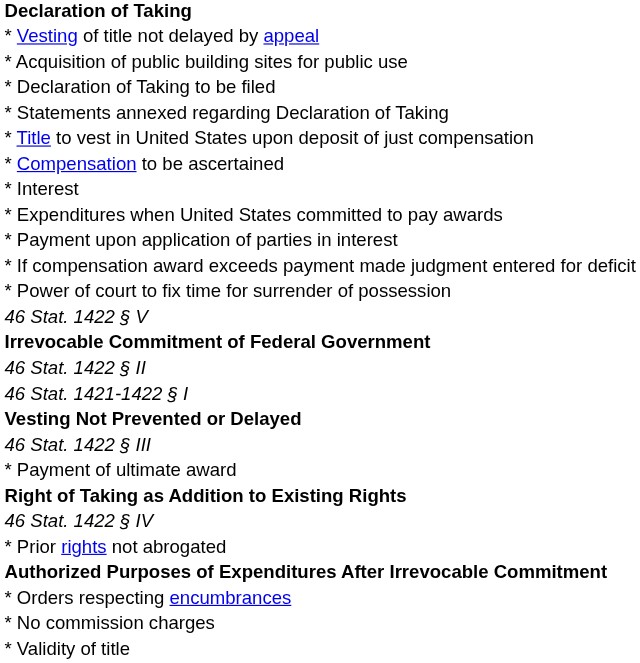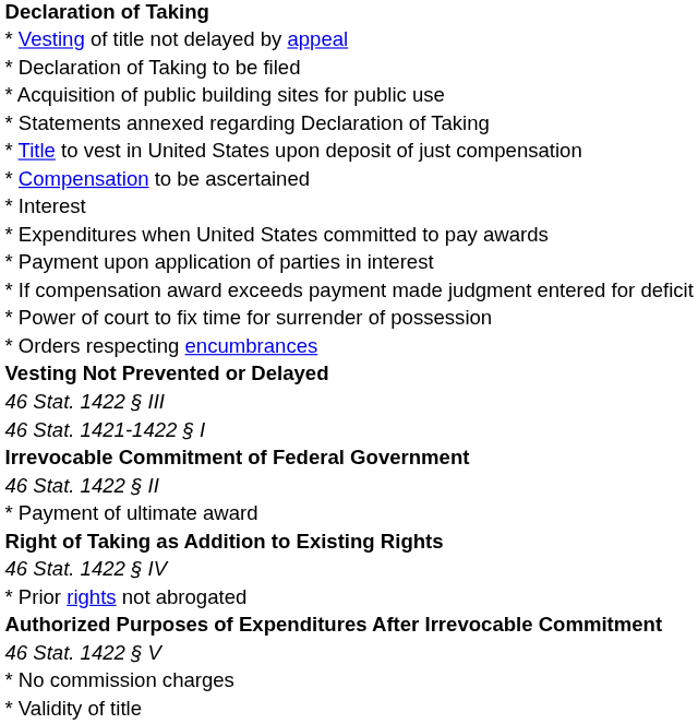row 3 | column 1: * Acquisition of public building sites for public use -> * Declaration of Taking to be filed
row 4 | column 1: * Declaration of Taking to be filed -> * Acquisition of public building sites for public use
row 13 | column 1: 46 Stat. 1422 § V -> * Orders respecting encumbrances
row 14 | column 1: Irrevocable Commitment of Federal Government -> Vesting Not Prevented or Delayed
row 15 | column 1: 46 Stat. 1422 § II -> 46 Stat. 1422 § III
row 17 | column 1: Vesting Not Prevented or Delayed -> Irrevocable Commitment of Federal Government
row 18 | column 1: 46 Stat. 1422 § III -> 46 Stat. 1422 § II
row 24 | column 1: * Orders respecting encumbrances -> 46 Stat. 1422 § V
